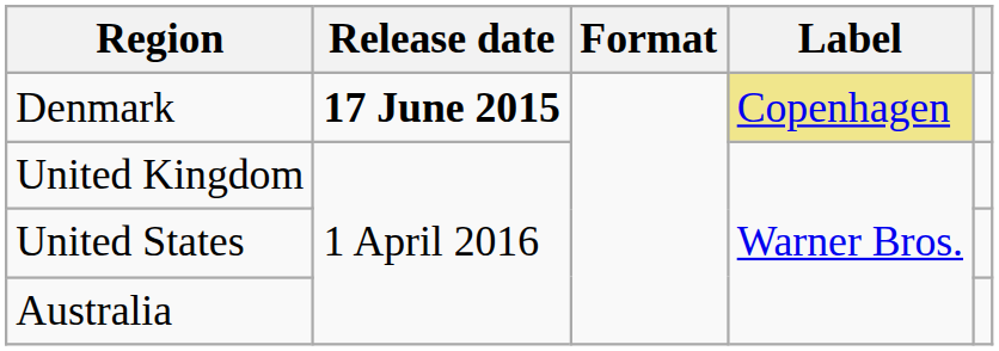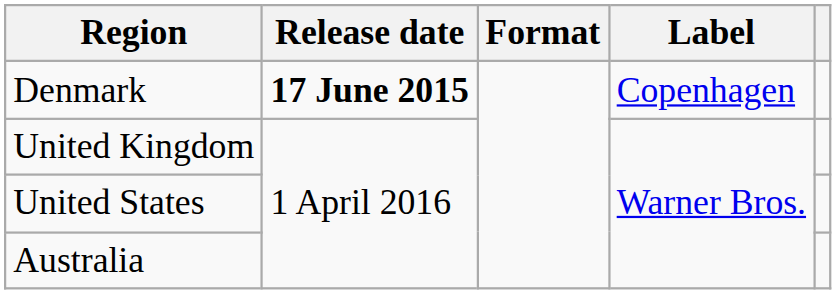Denmark | Label: khaki background -> no background
